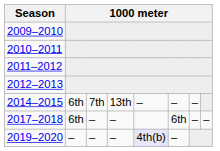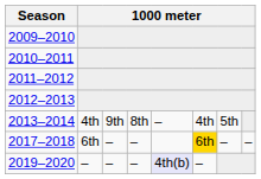+ row: 2013–2014 | 4th | 9th | 8th | – | 4th | 5th
- row: 2014–2015 | 6th | 7th | 13th | – | – | –
2017–2018 | column 6: no background -> gold background
